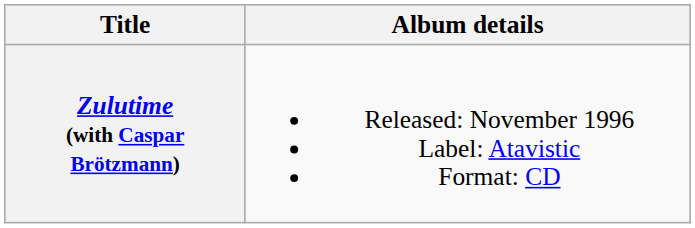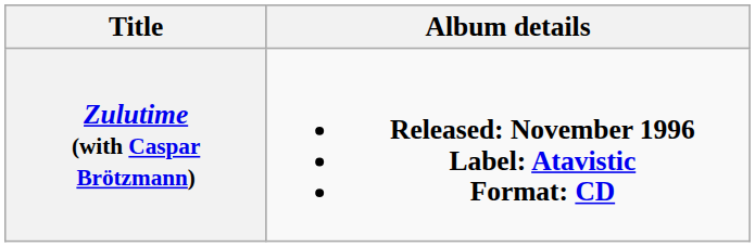Zulutime (with Caspar Brötzmann) | Album details: normal -> bold
